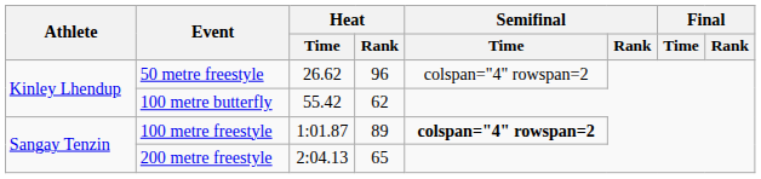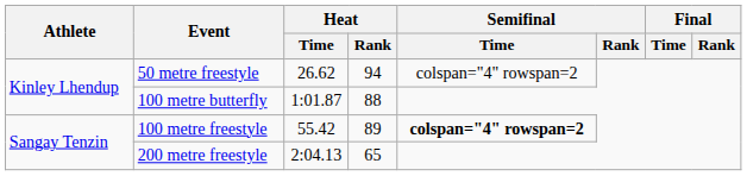50 metre freestyle | Heat / Rank: 96 -> 94
100 metre butterfly | Heat / Time: 55.42 -> 1:01.87
100 metre butterfly | Heat / Rank: 62 -> 88
100 metre freestyle | Heat / Time: 1:01.87 -> 55.42
